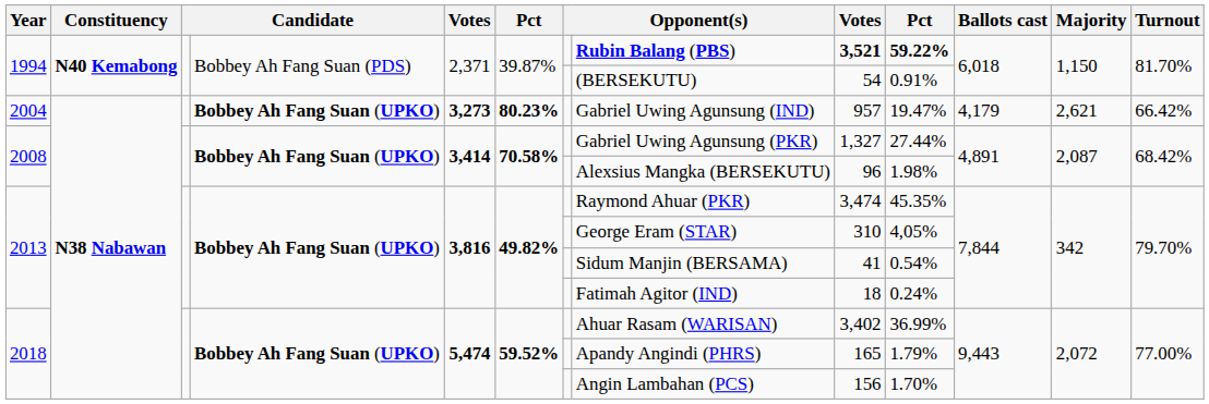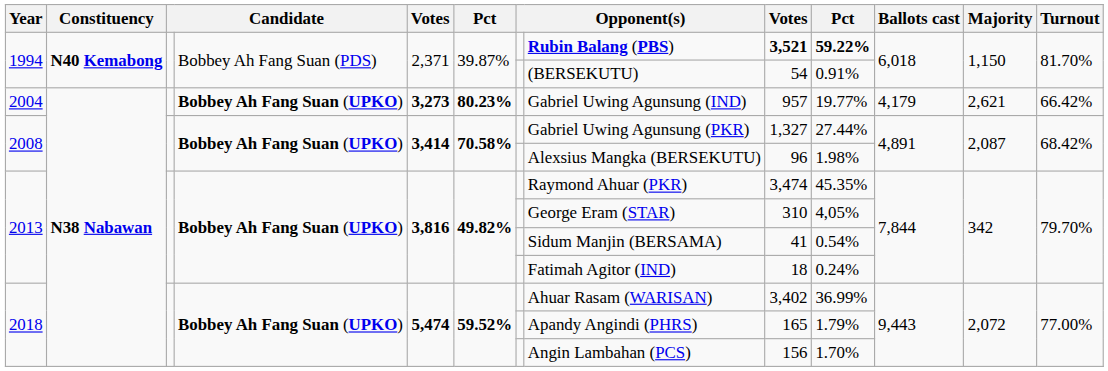2004 | column 10: 19.47% -> 19.77%
